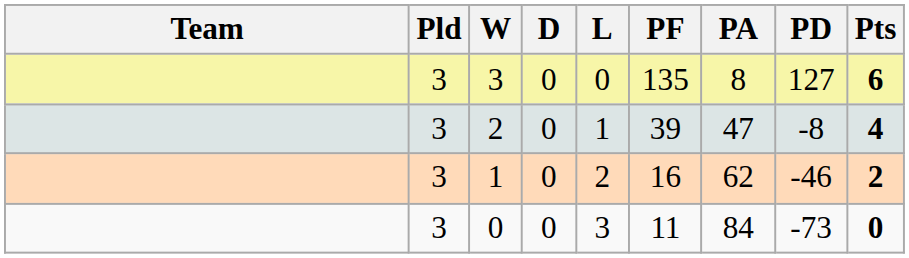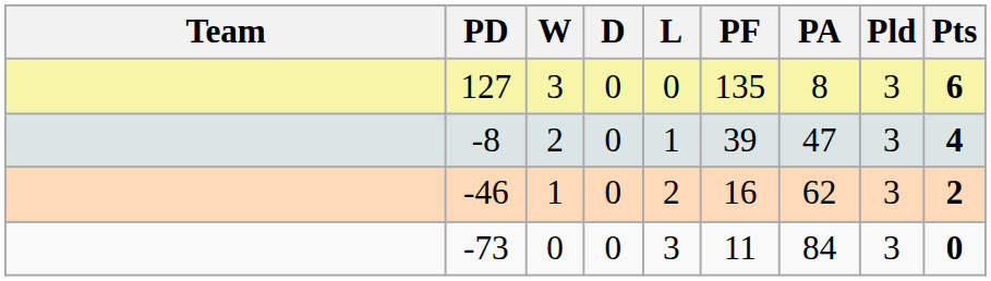columns swapped: Pld <-> PD
